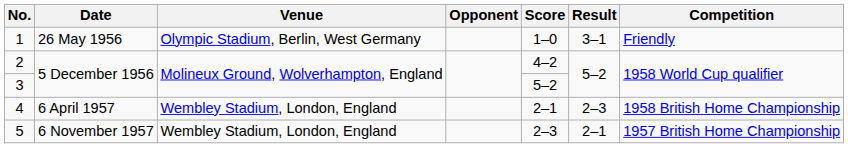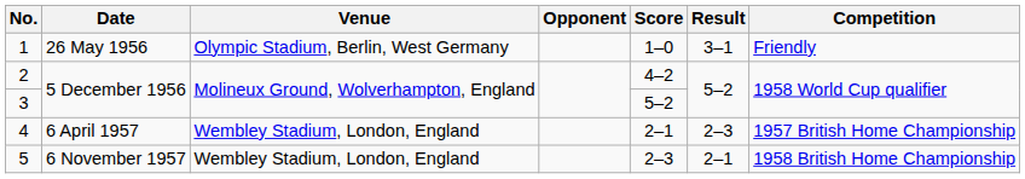4 | Competition: 1958 British Home Championship -> 1957 British Home Championship
5 | Competition: 1957 British Home Championship -> 1958 British Home Championship
